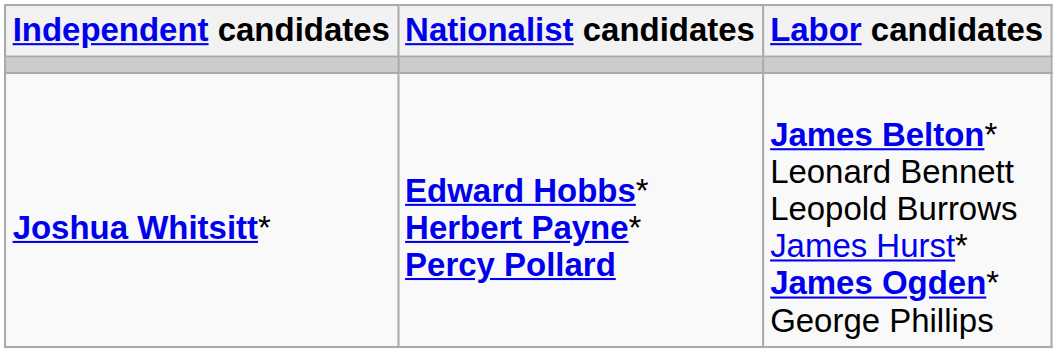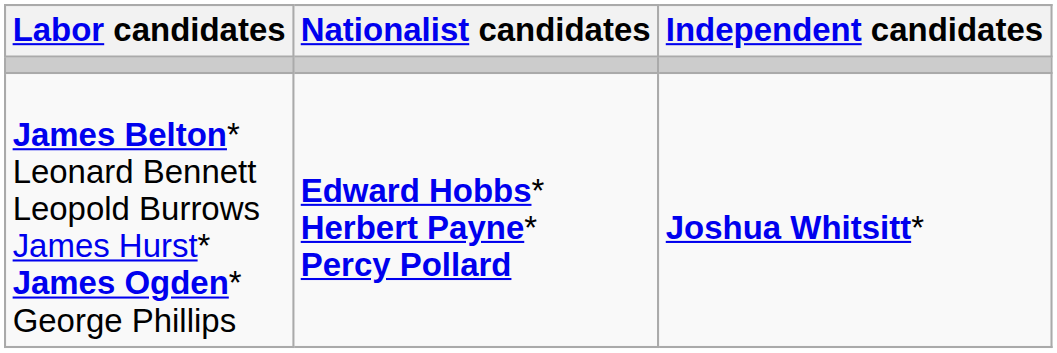columns swapped: Labor candidates <-> Independent candidates
